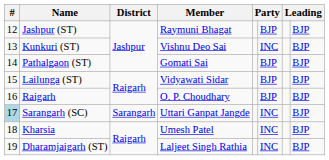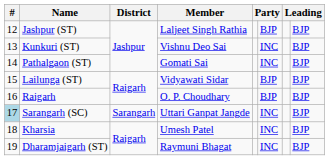Jashpur (ST) | Member: Raymuni Bhagat -> Laljeet Singh Rathia
Pathalgaon (ST) | column 6: BJP -> INC
Dharamjaigarh (ST) | Member: Laljeet Singh Rathia -> Raymuni Bhagat
